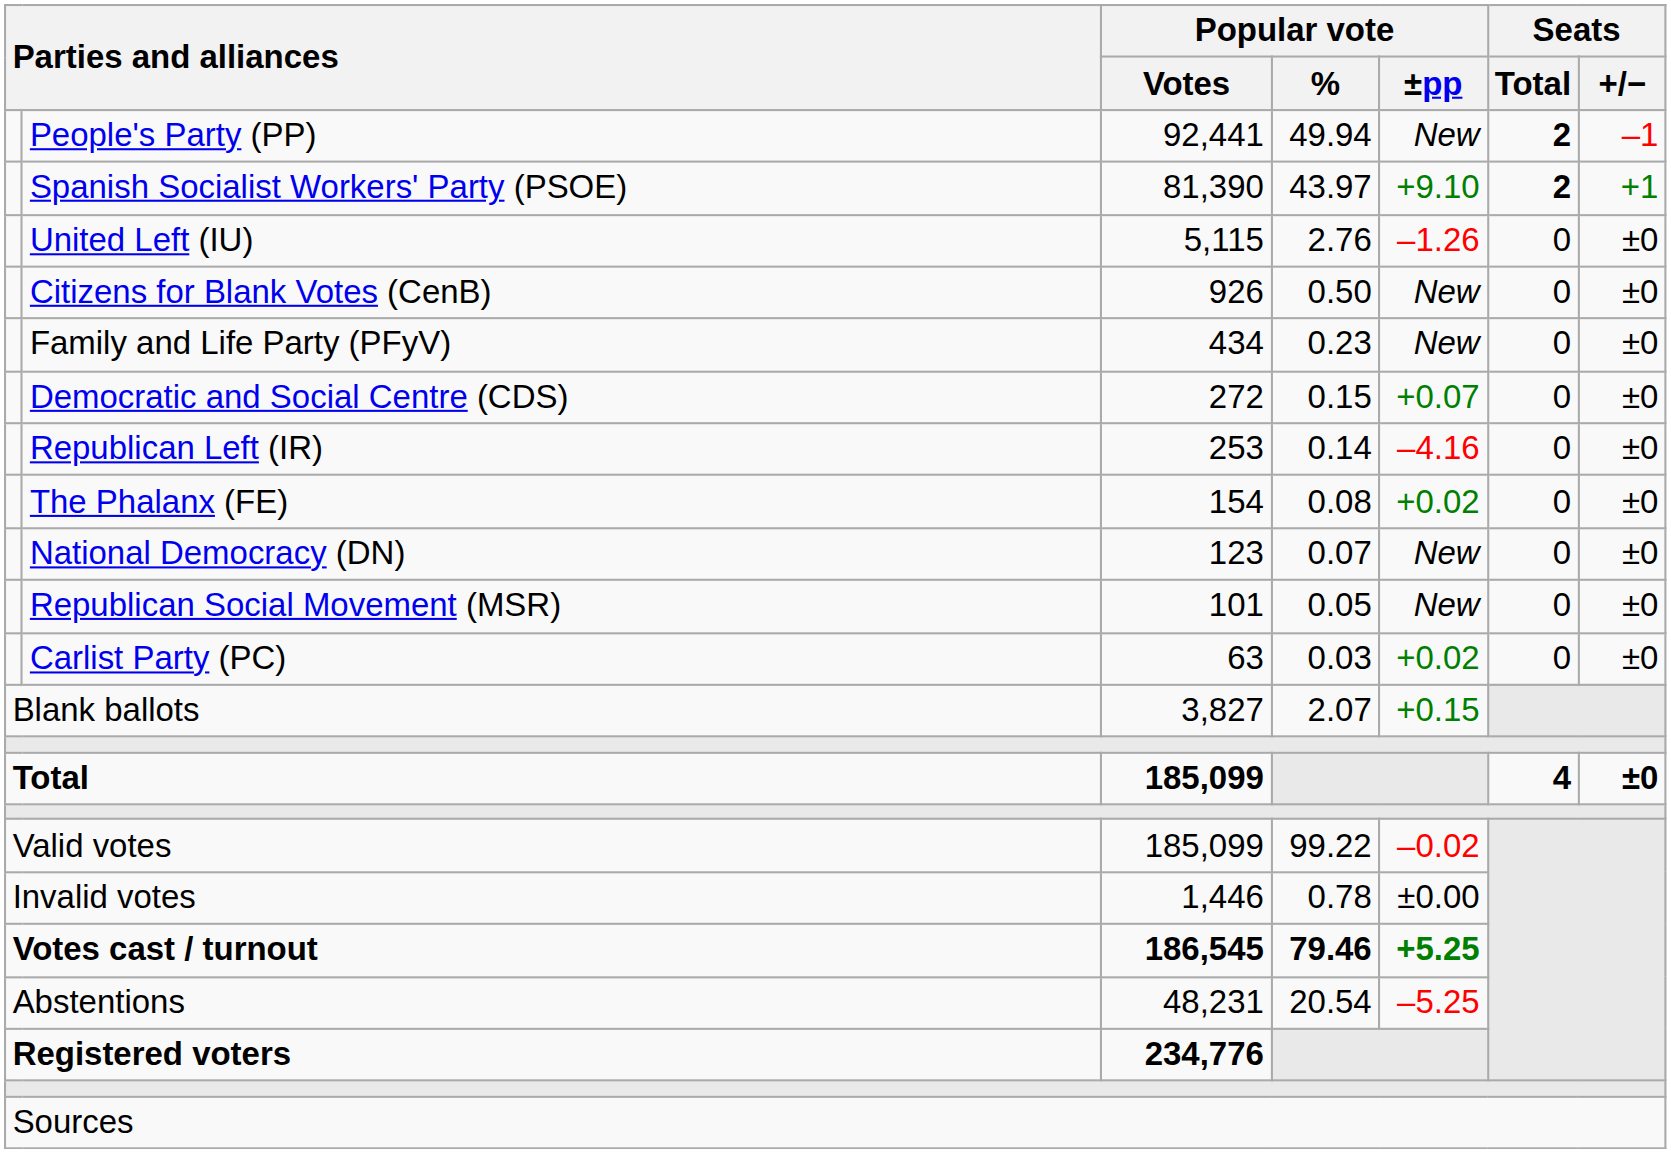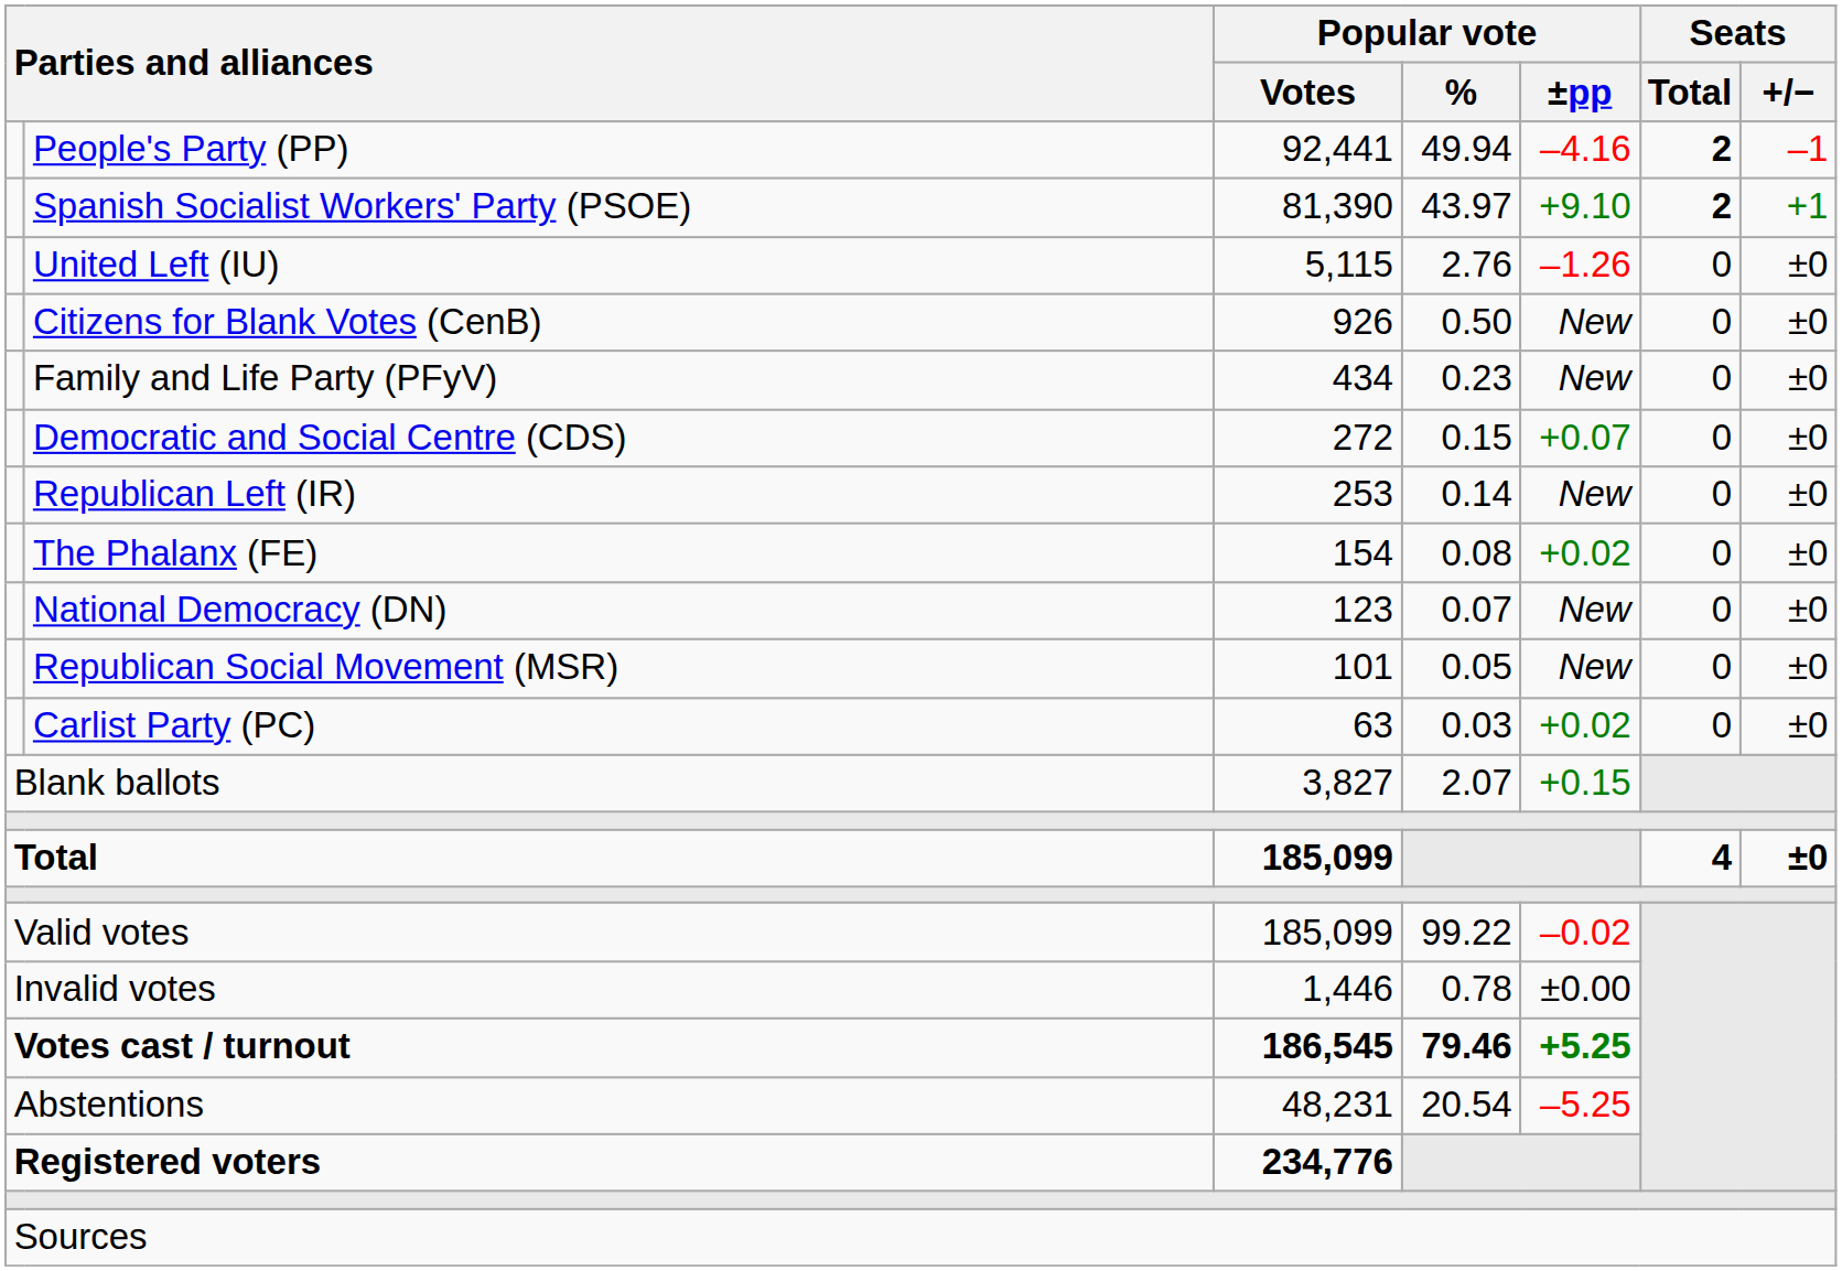People's Party (PP) | Popular vote / ±pp: New -> –4.16
Republican Left (IR) | Popular vote / ±pp: –4.16 -> New
